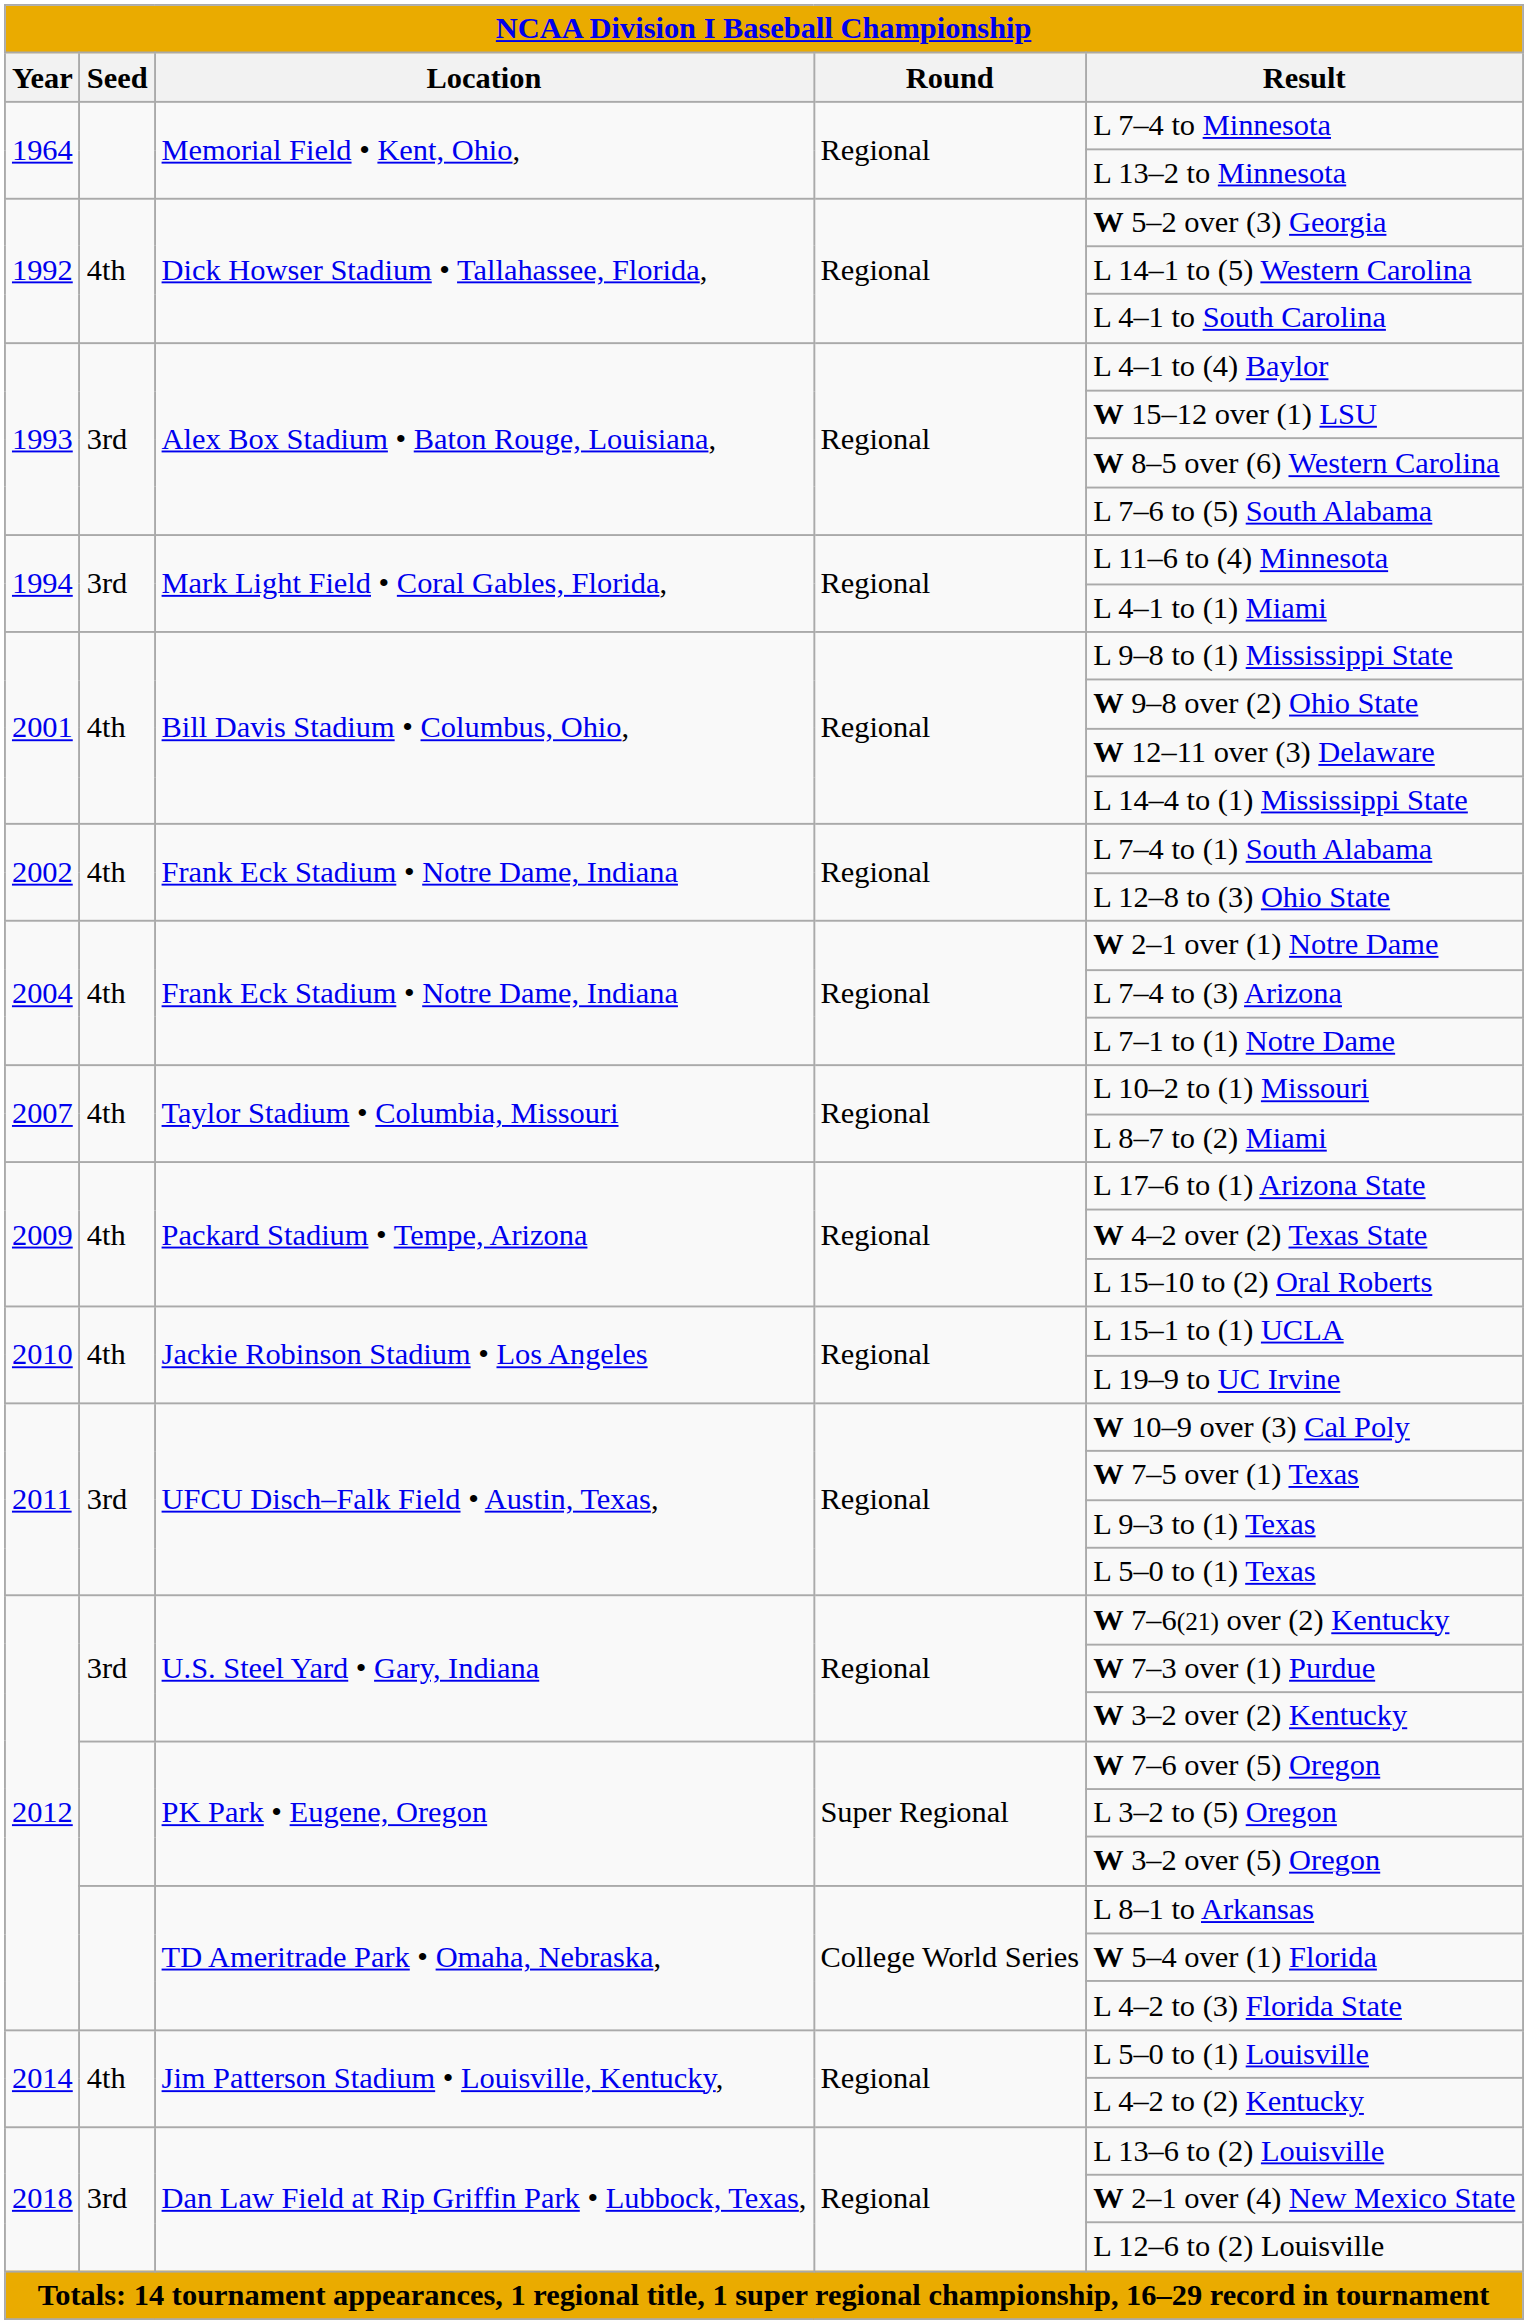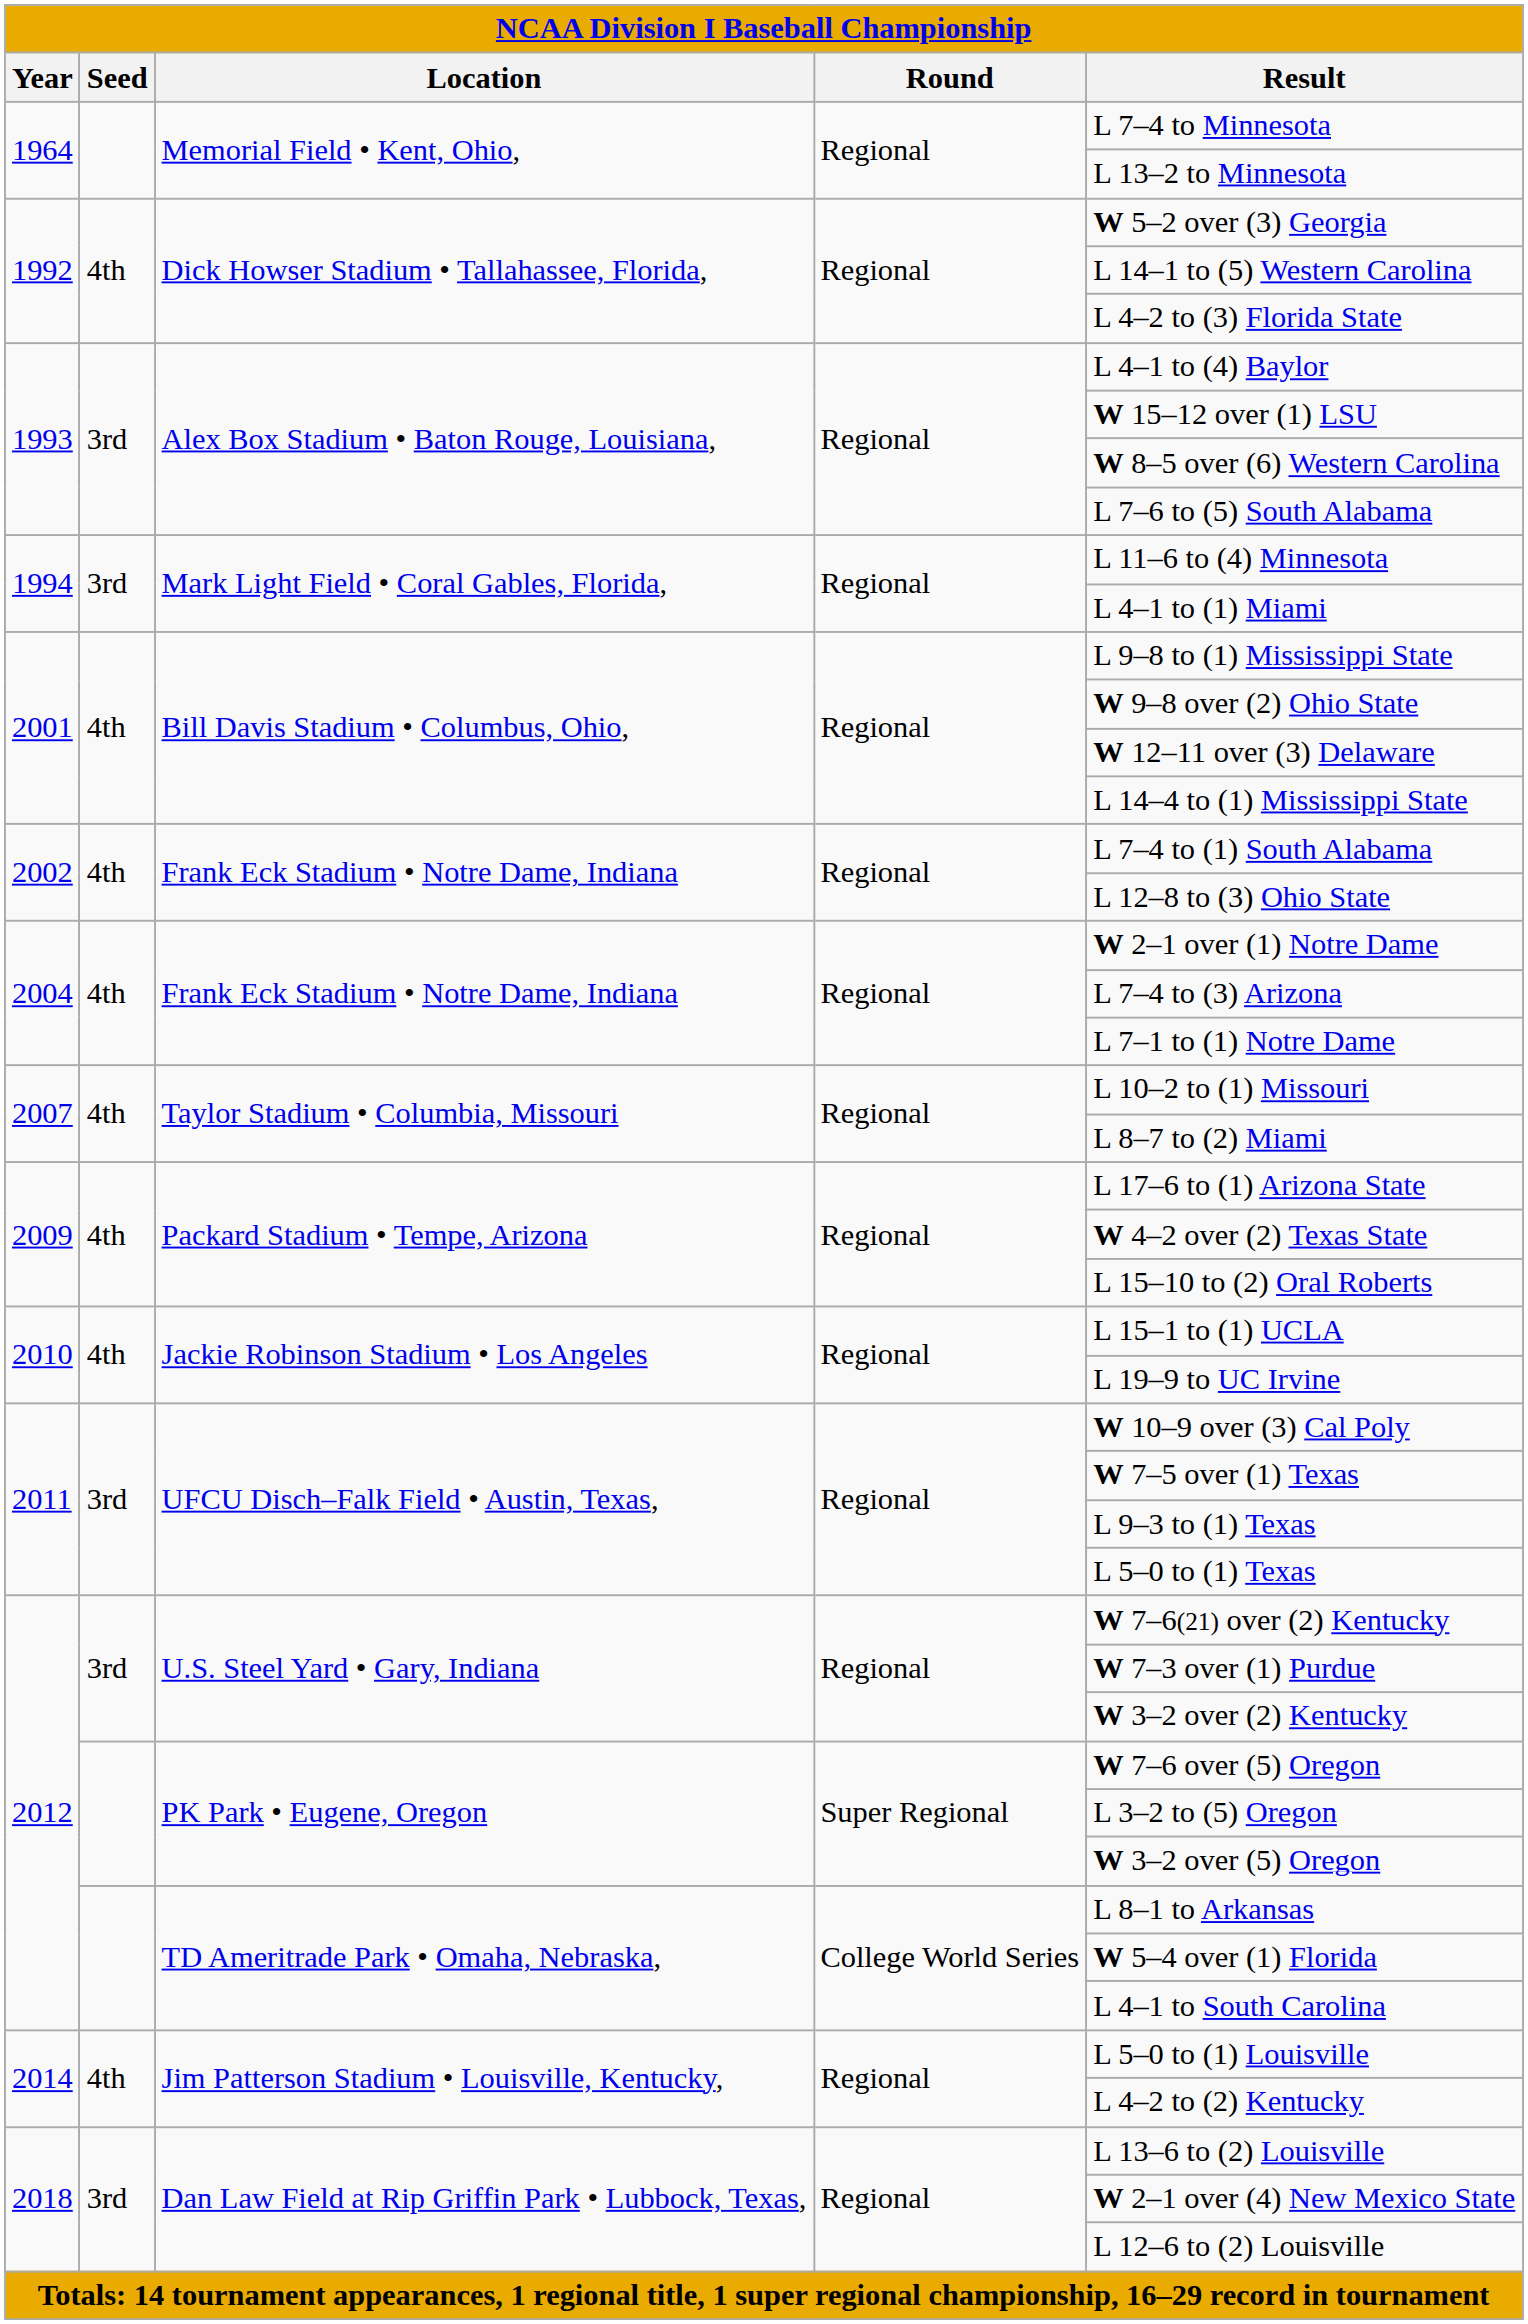row 7 | Result: L 4–1 to South Carolina -> L 4–2 to (3) Florida State
row 42 | Result: L 4–2 to (3) Florida State -> L 4–1 to South Carolina
